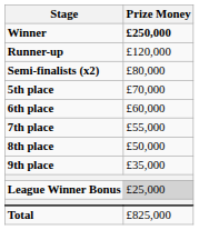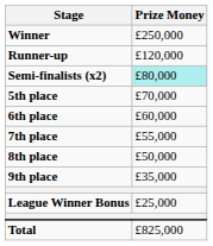Winner | Prize Money: bold -> normal
Semi-finalists (x2) | Prize Money: no background -> paleturquoise background
League Winner Bonus | Prize Money: lightgrey background -> no background
